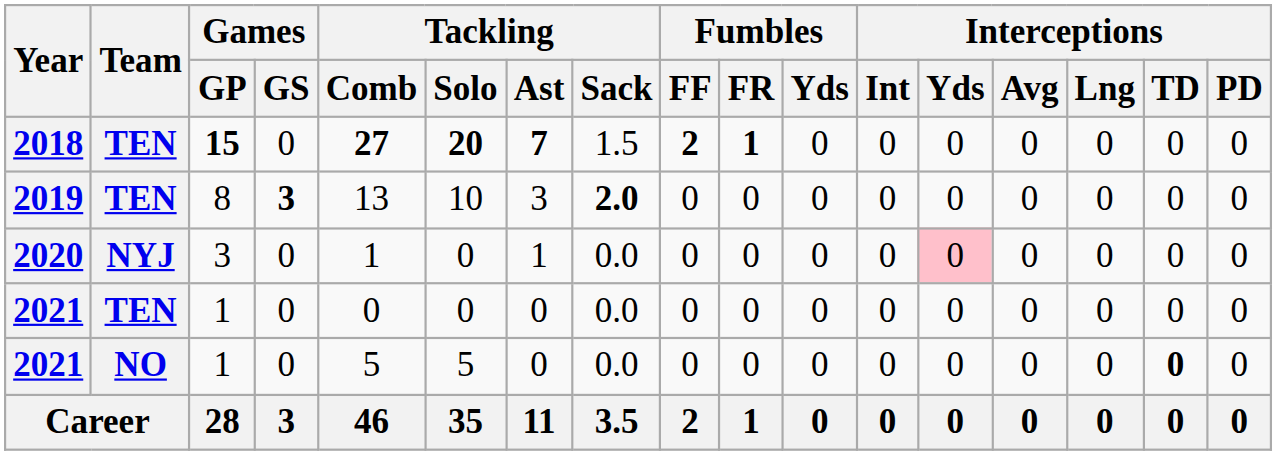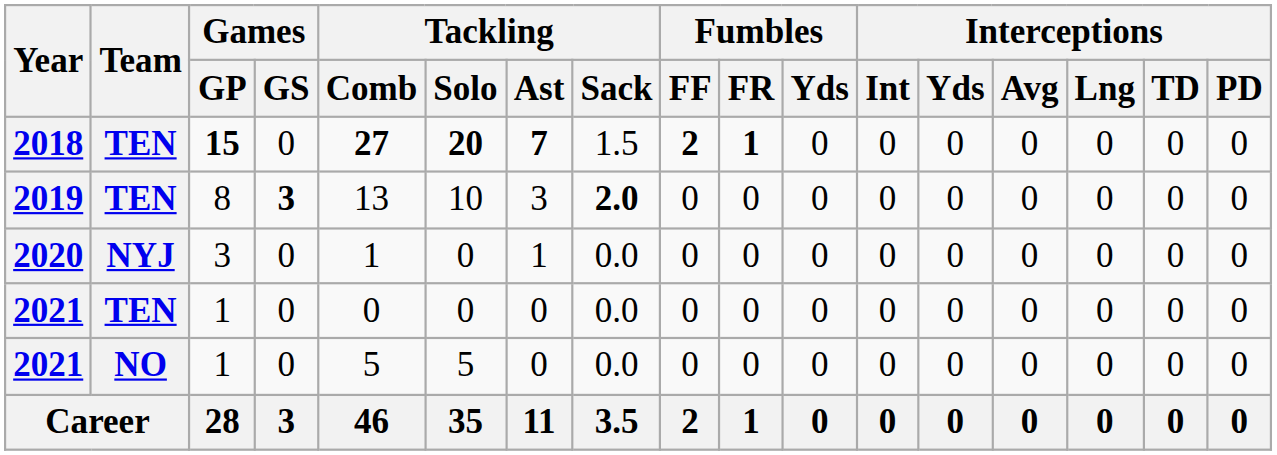2020 | Interceptions / Yds: pink background -> no background
2021 / NO | Interceptions / TD: bold -> normal
